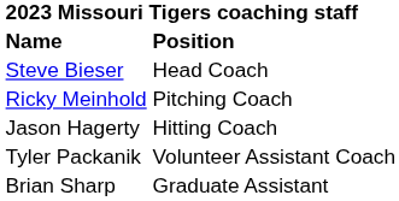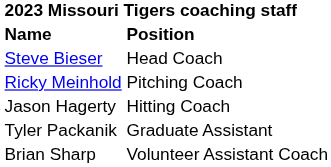Tyler Packanik | Position: Volunteer Assistant Coach -> Graduate Assistant
Brian Sharp | Position: Graduate Assistant -> Volunteer Assistant Coach
